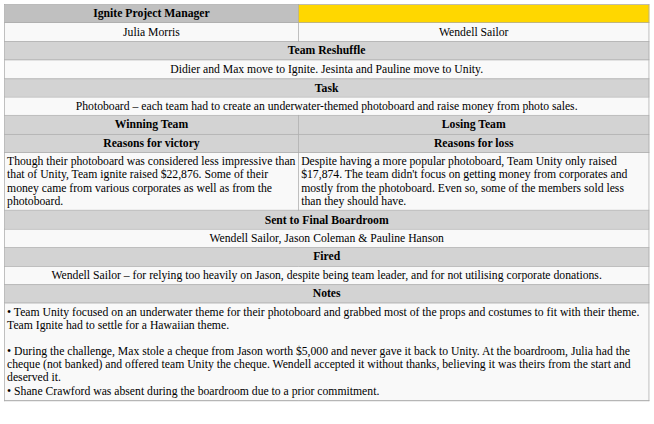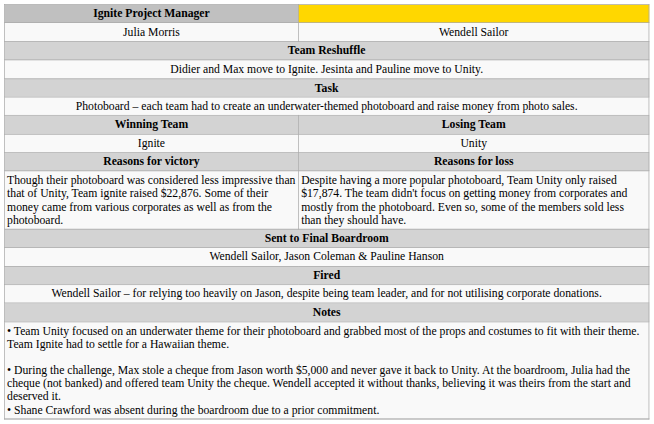+ row: Ignite | Unity
